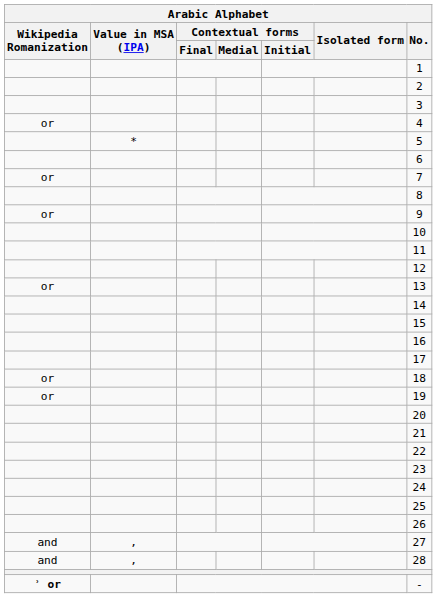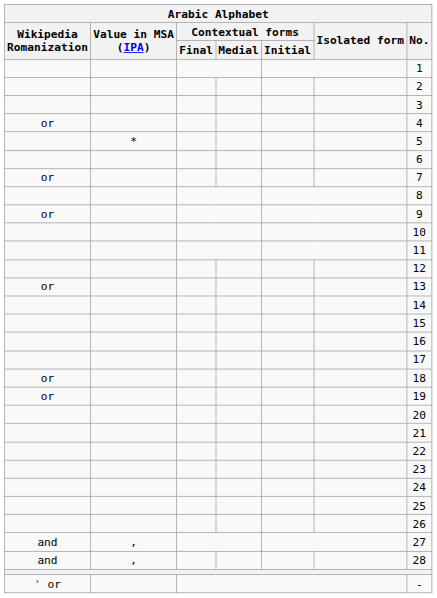ʾ or | Wikipedia Romanization: bold -> normal
